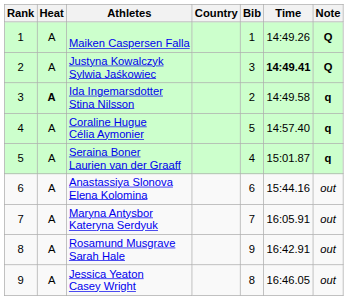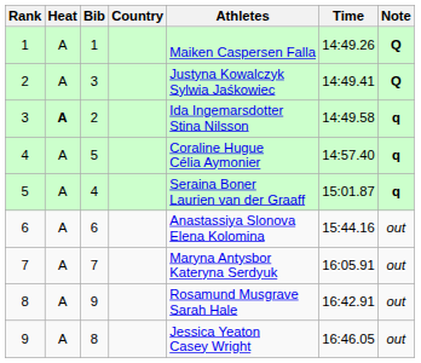columns swapped: Bib <-> Athletes
row 3 | Time: bold -> normal
